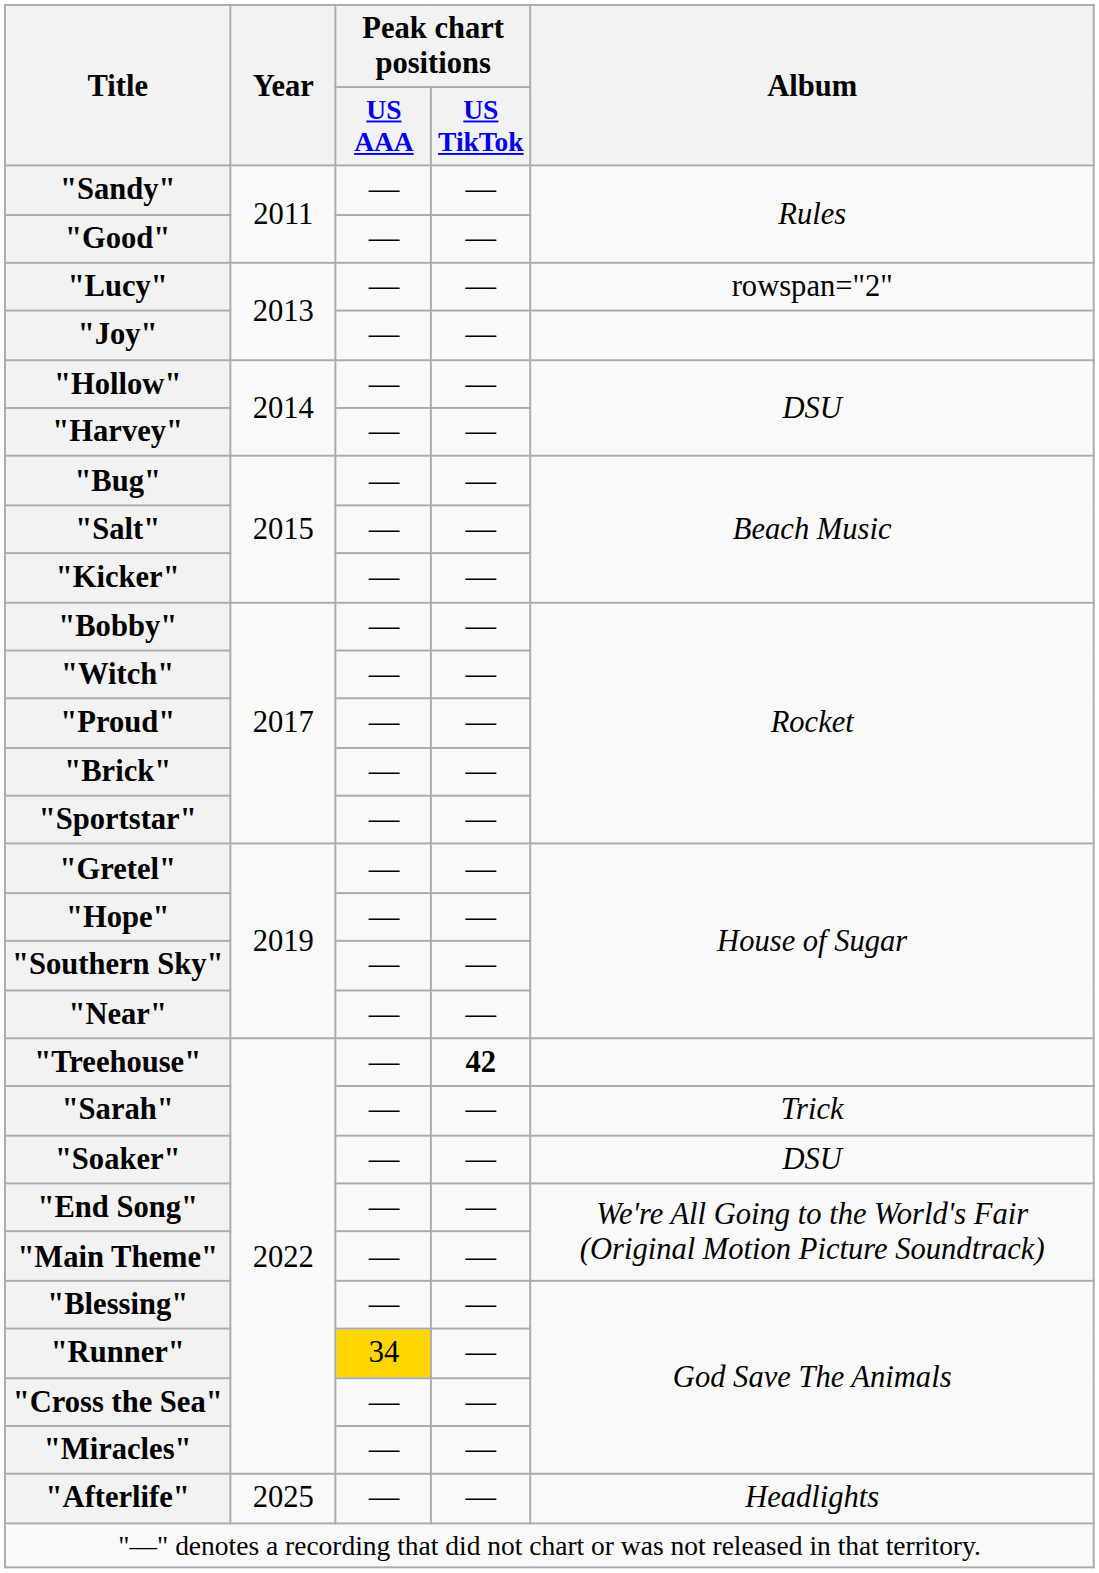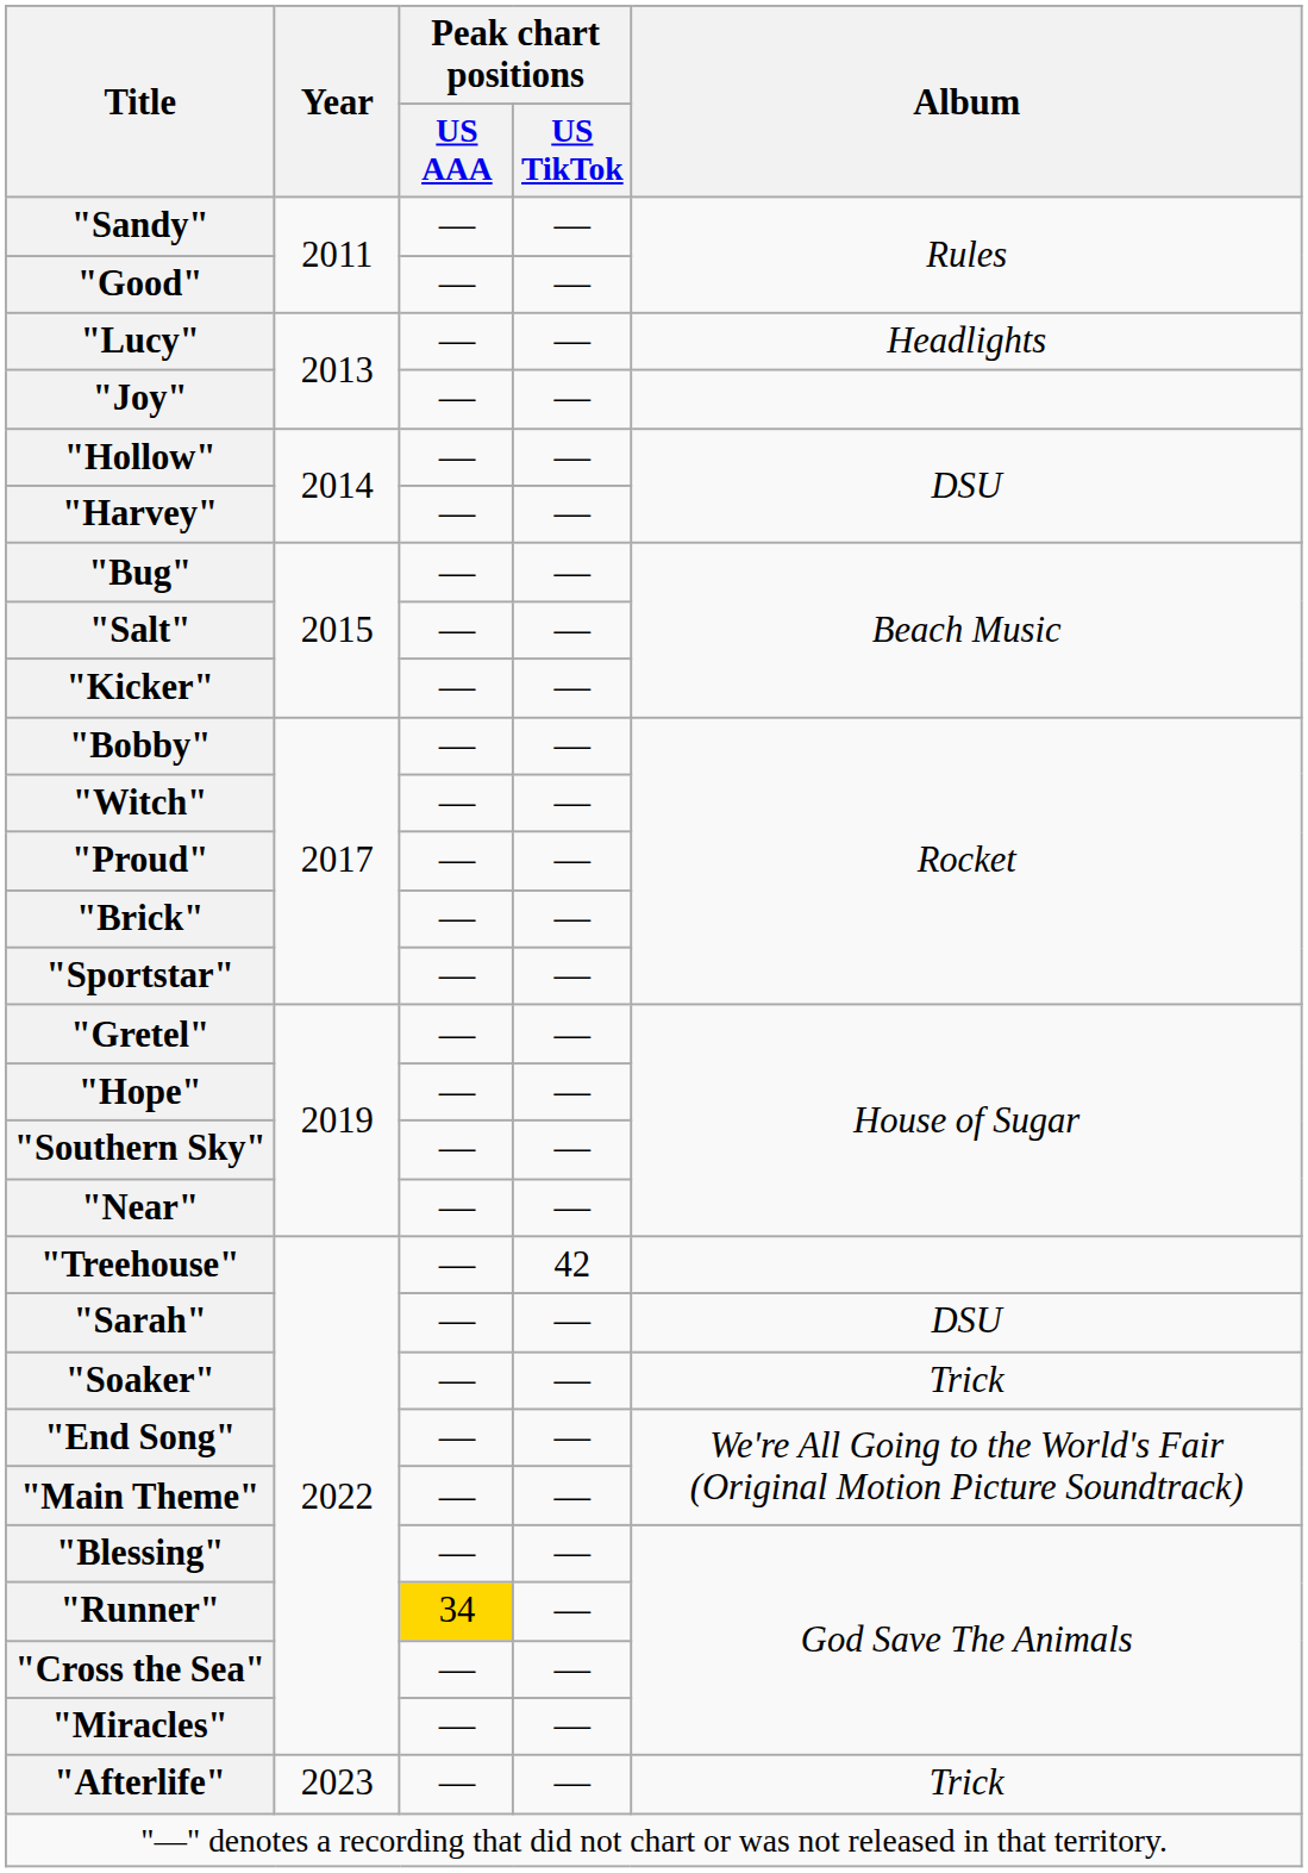"Lucy" | Album: rowspan="2" -> Headlights
"Treehouse" | Peak chart positions / US TikTok: bold -> normal
"Sarah" | Album: Trick -> DSU
"Soaker" | Album: DSU -> Trick
"Afterlife" | Year: 2025 -> 2023
"Afterlife" | Album: Headlights -> Trick
